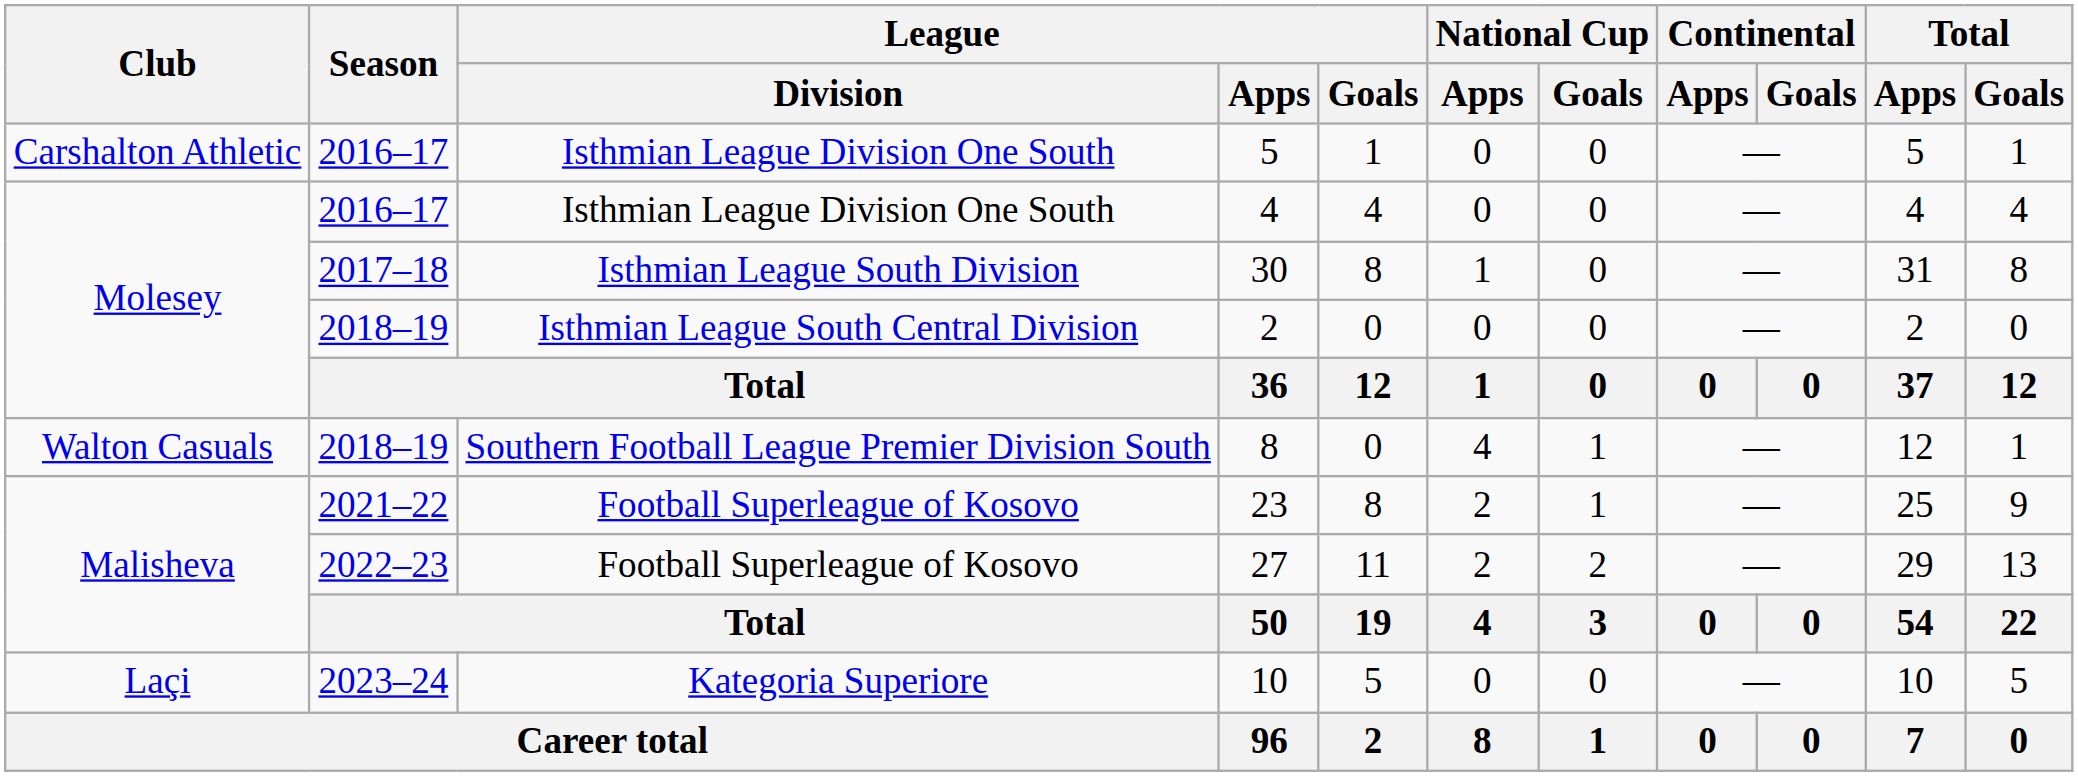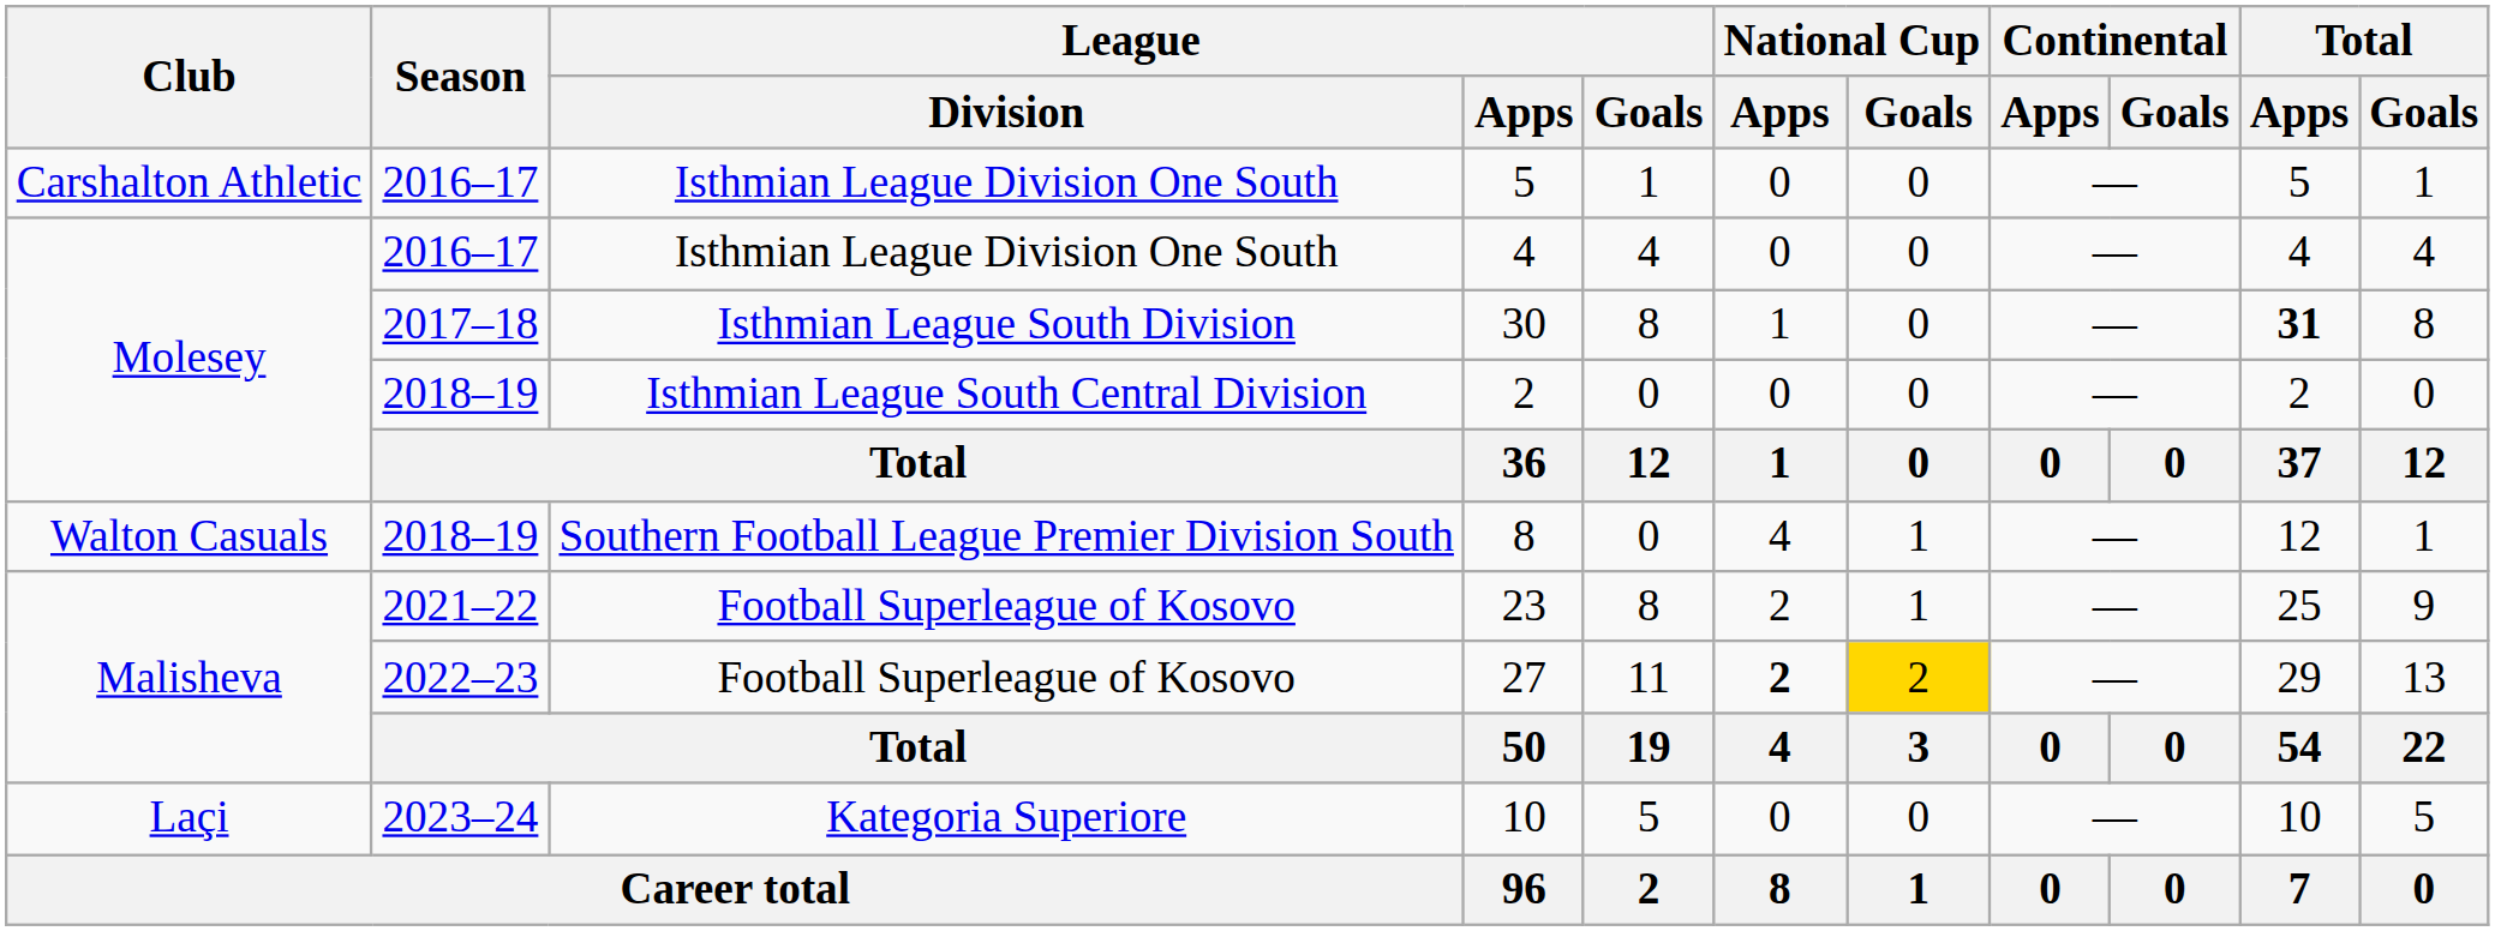30 | Total / Apps: normal -> bold
27 | National Cup / Apps: normal -> bold
27 | National Cup / Goals: no background -> gold background
